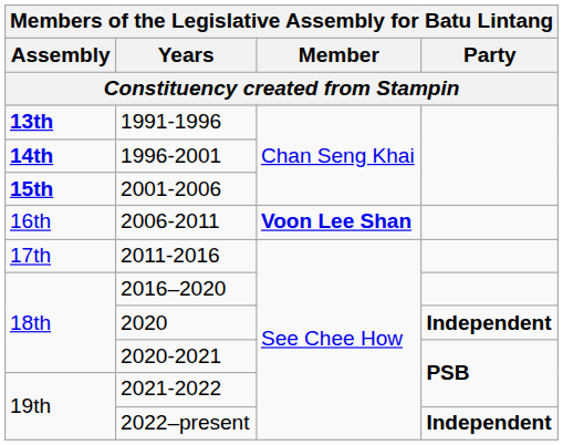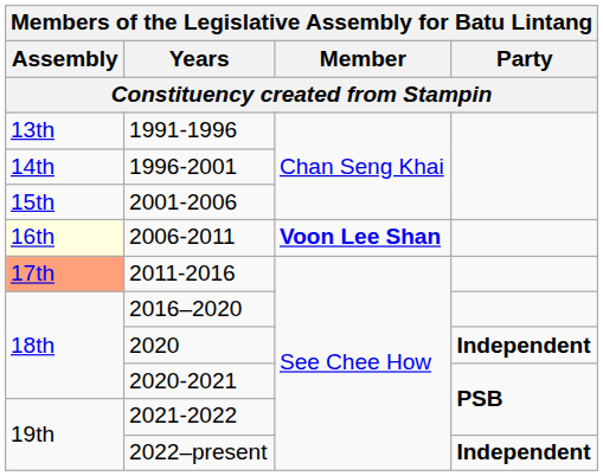1991-1996 | Assembly: bold -> normal
1996-2001 | Assembly: bold -> normal
2001-2006 | Assembly: bold -> normal
2006-2011 | Assembly: no background -> lightyellow background
2011-2016 | Assembly: no background -> lightsalmon background
